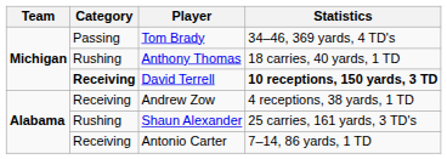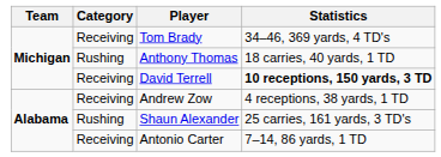Tom Brady | Category: Passing -> Receiving
David Terrell | Category: bold -> normal
